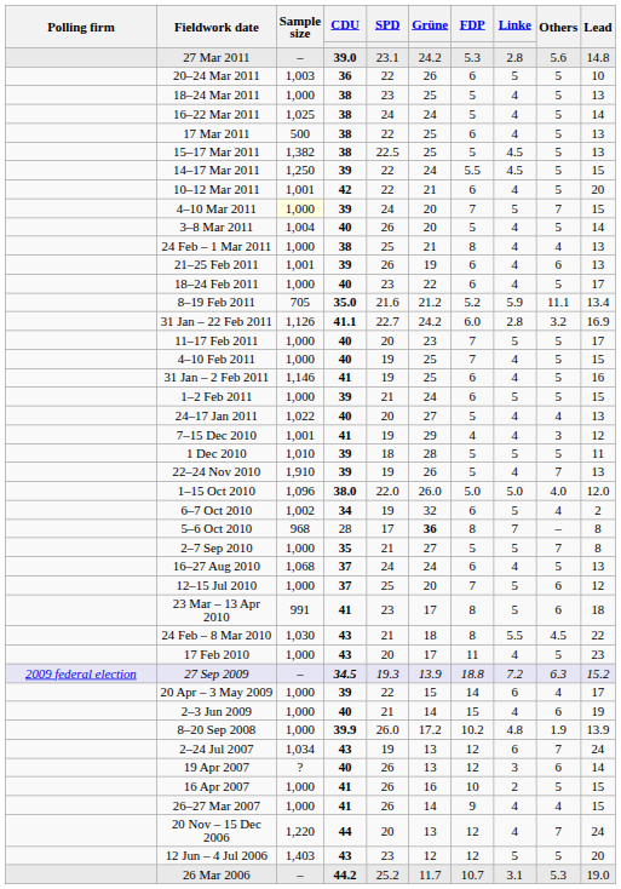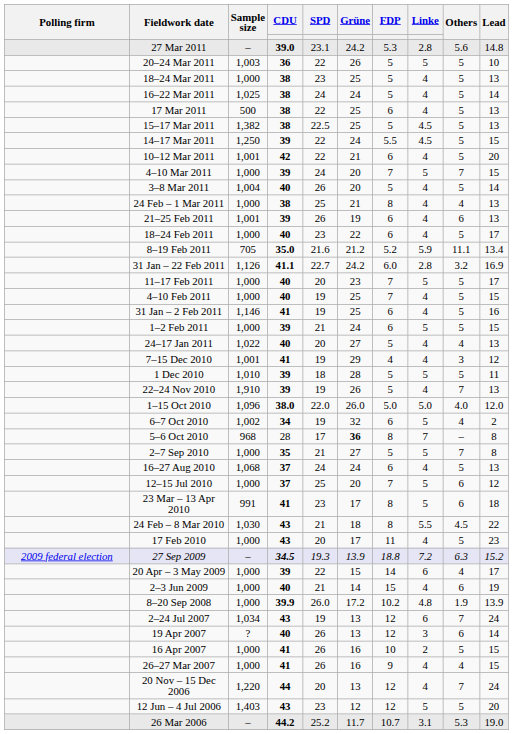20–24 Mar 2011 | FDP: 6 -> 5
4–10 Mar 2011 | Sample size: lightyellow background -> no background
26–27 Mar 2007 | Grüne: 14 -> 16
